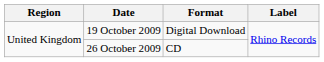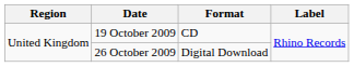19 October 2009 | Format: Digital Download -> CD
26 October 2009 | Format: CD -> Digital Download
